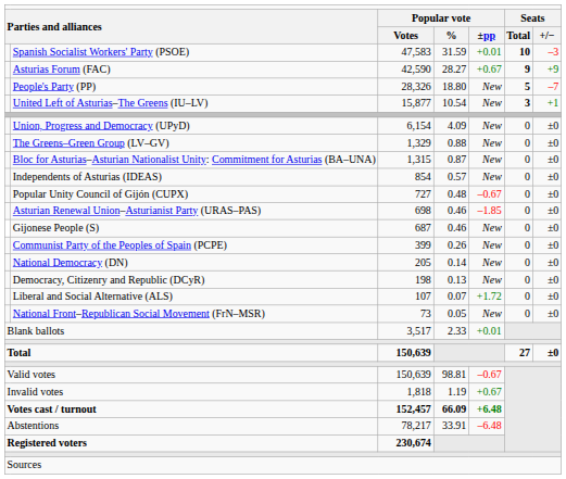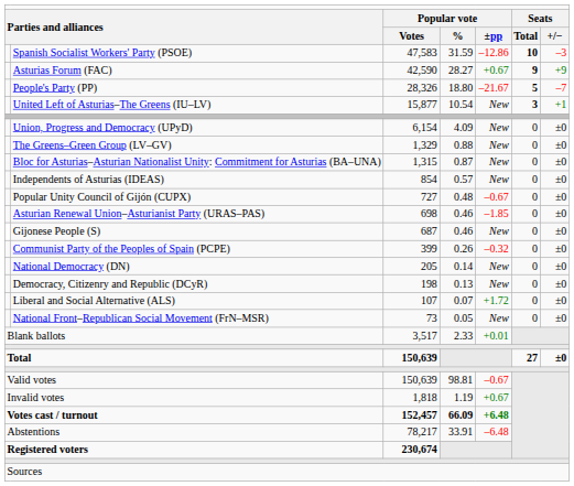Spanish Socialist Workers' Party (PSOE) | column 5: +0.01 -> –12.86
People's Party (PP) | column 5: New -> –21.67
Communist Party of the Peoples of Spain (PCPE) | column 5: New -> –0.32
